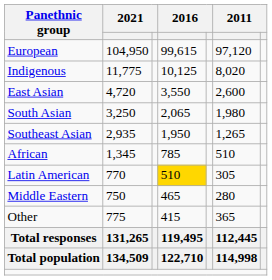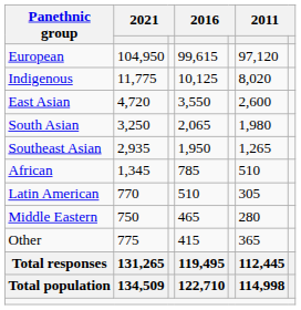Latin American | column 4: gold background -> no background
